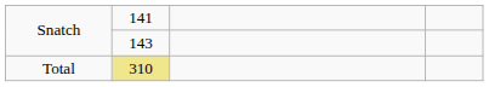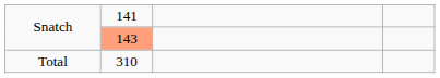Snatch / 143 | column 2: no background -> lightsalmon background
Total | column 2: khaki background -> no background
